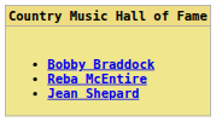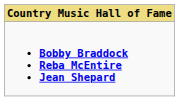row 2 | column 1: khaki background -> no background
